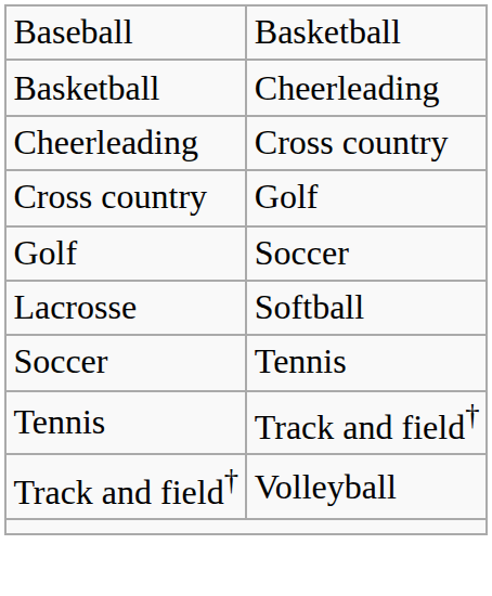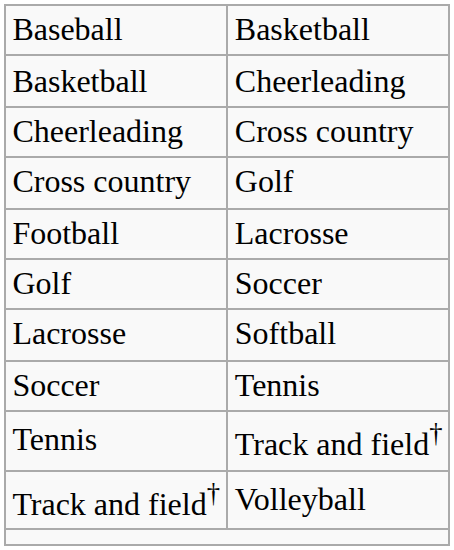+ row: Football | Lacrosse
